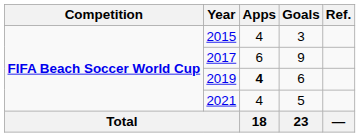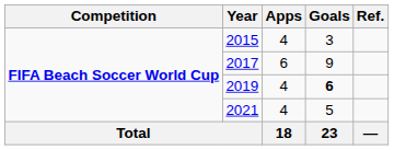2019 | Apps: bold -> normal
2019 | Goals: normal -> bold
